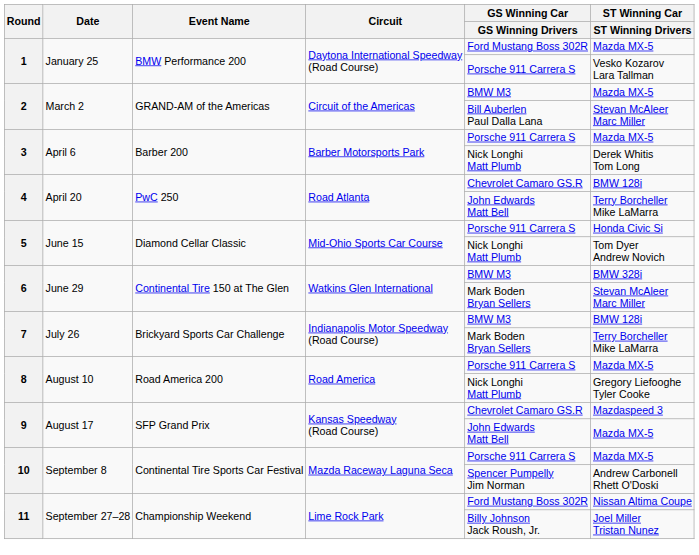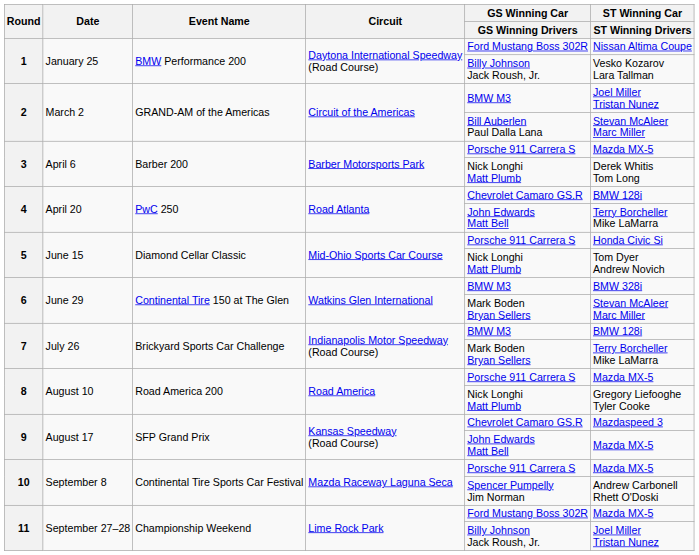row 3 | ST Winning Car / ST Winning Drivers: Mazda MX-5 -> Nissan Altima Coupe
row 4 | GS Winning Car / GS Winning Drivers: Porsche 911 Carrera S -> Billy Johnson Jack Roush, Jr.
row 5 | ST Winning Car / ST Winning Drivers: Mazda MX-5 -> Joel Miller Tristan Nunez
row 23 | ST Winning Car / ST Winning Drivers: Nissan Altima Coupe -> Mazda MX-5
